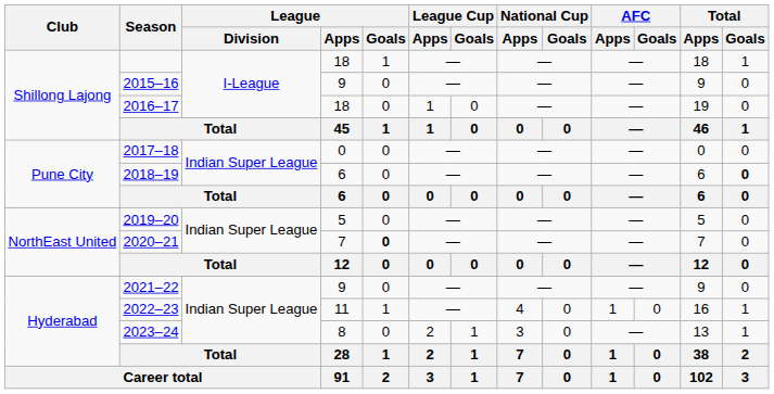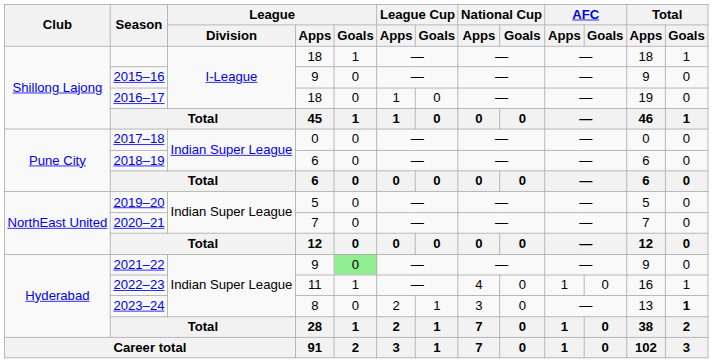2018–19 | Total / Goals: bold -> normal
2020–21 | League / Goals: bold -> normal
2021–22 | League / Goals: no background -> lightgreen background
2023–24 | Total / Goals: normal -> bold
